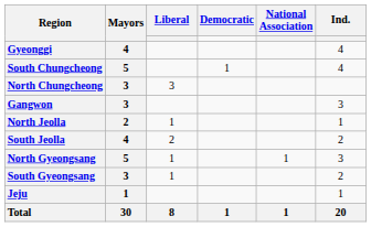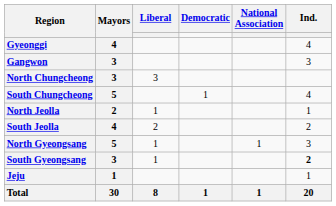rows swapped: Gangwon <-> South Chungcheong
South Gyeongsang | Ind.: normal -> bold
